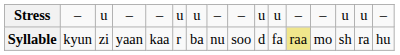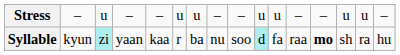Syllable | column 3: no background -> paleturquoise background
Syllable | column 10: no background -> paleturquoise background
Syllable | column 12: khaki background -> no background
Syllable | column 13: normal -> bold
